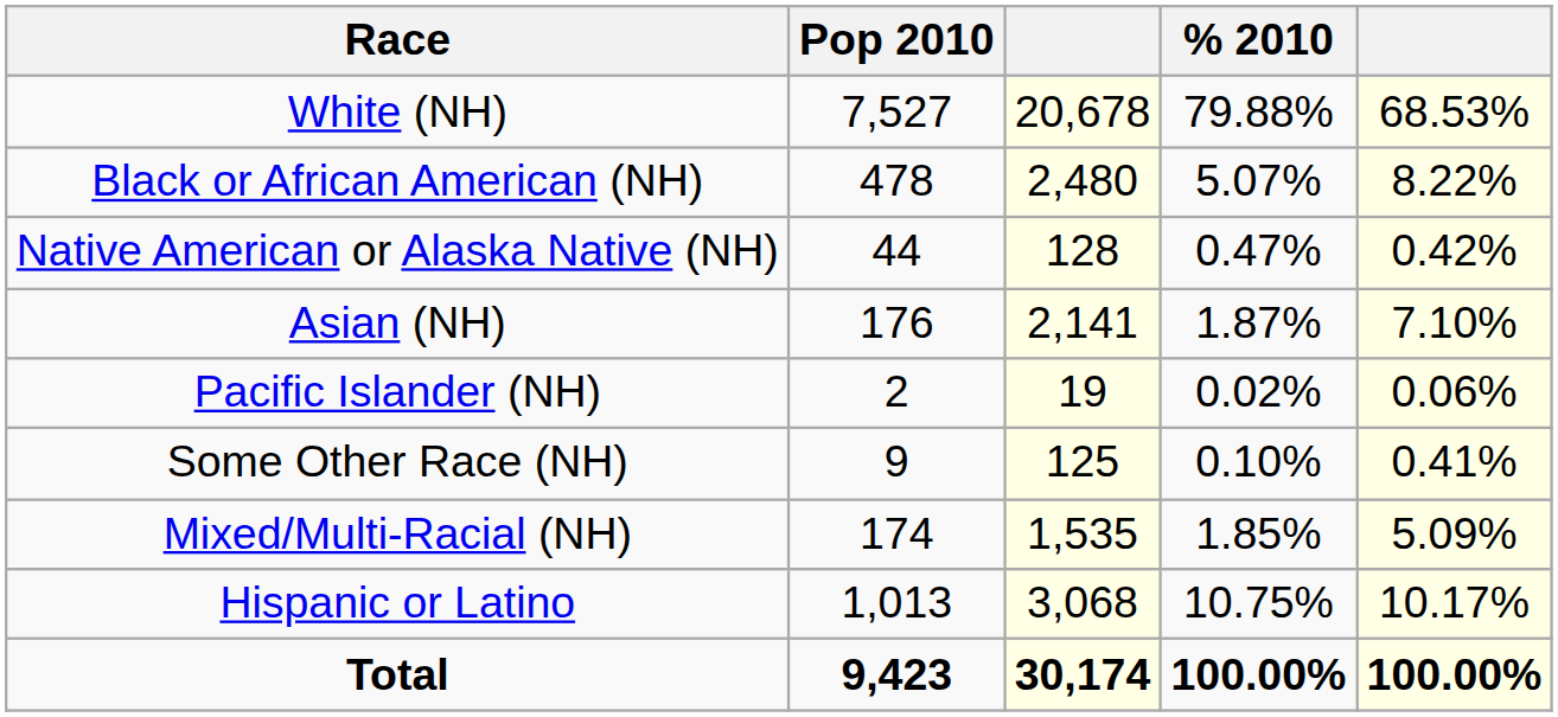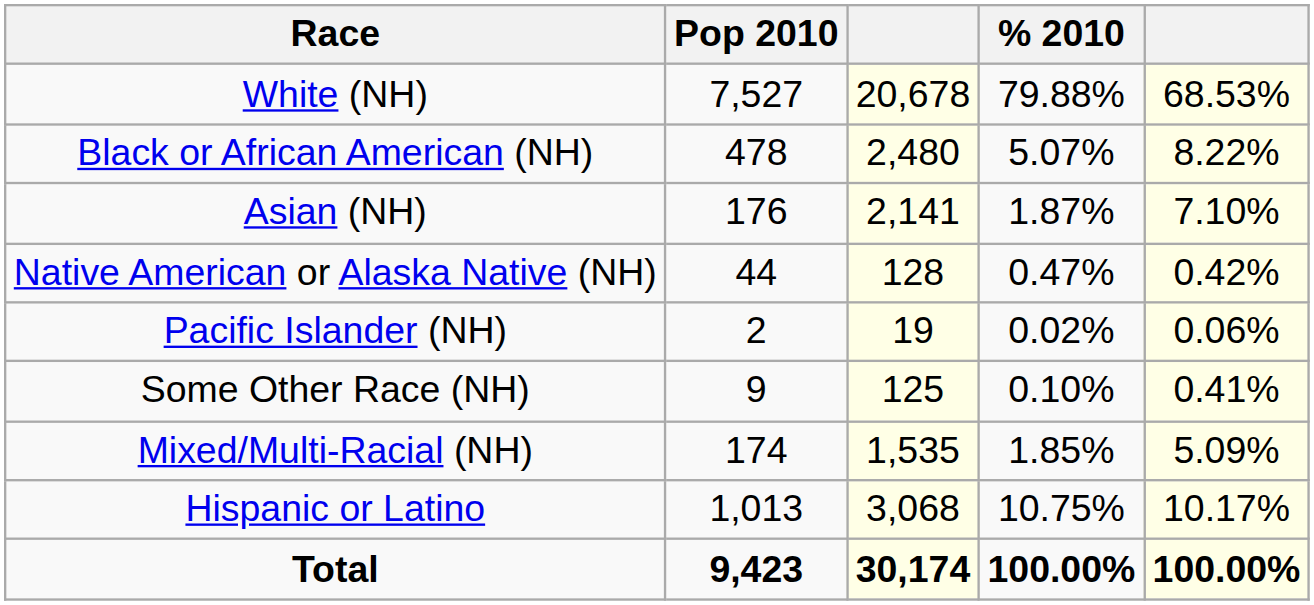rows swapped: Native American or Alaska Native (NH) <-> Asian (NH)
